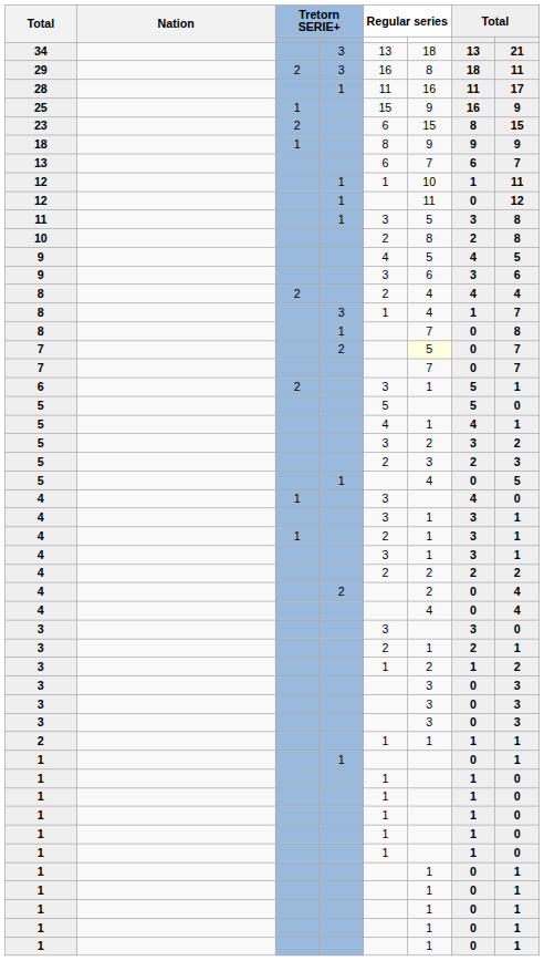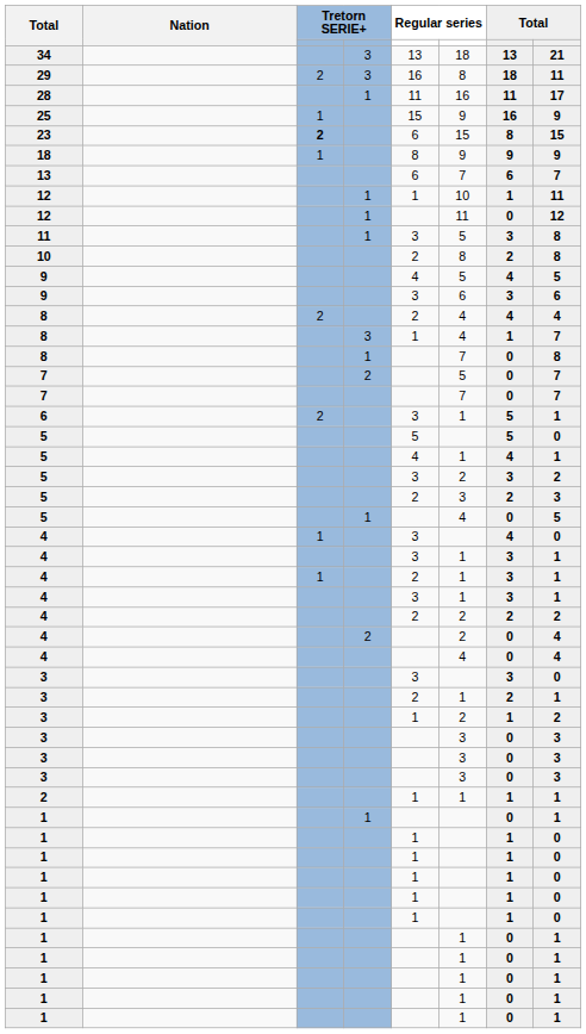23 | column 3: normal -> bold
7 / 2 | column 6: lightyellow background -> no background
